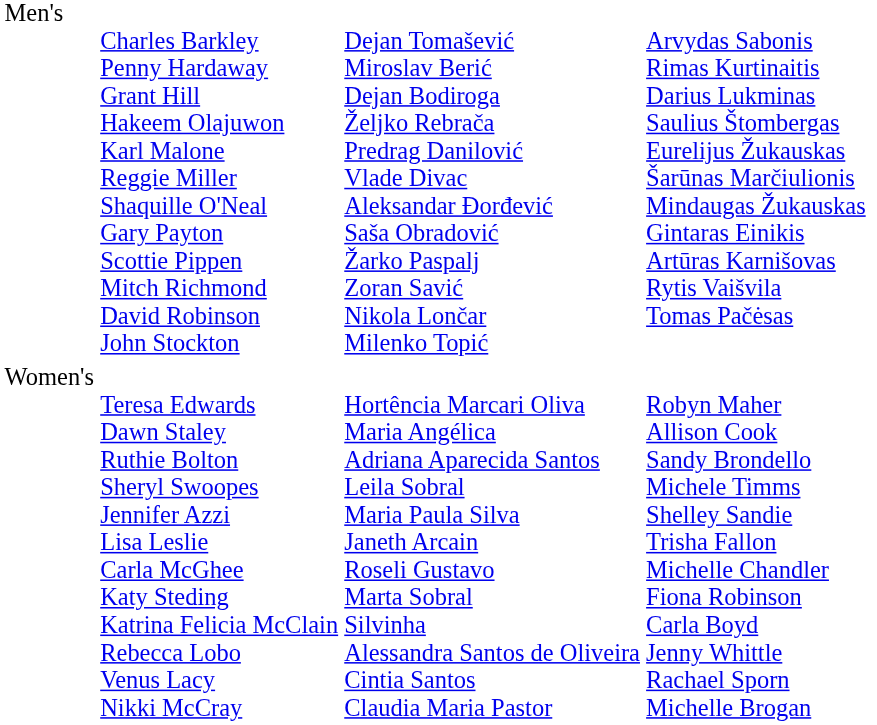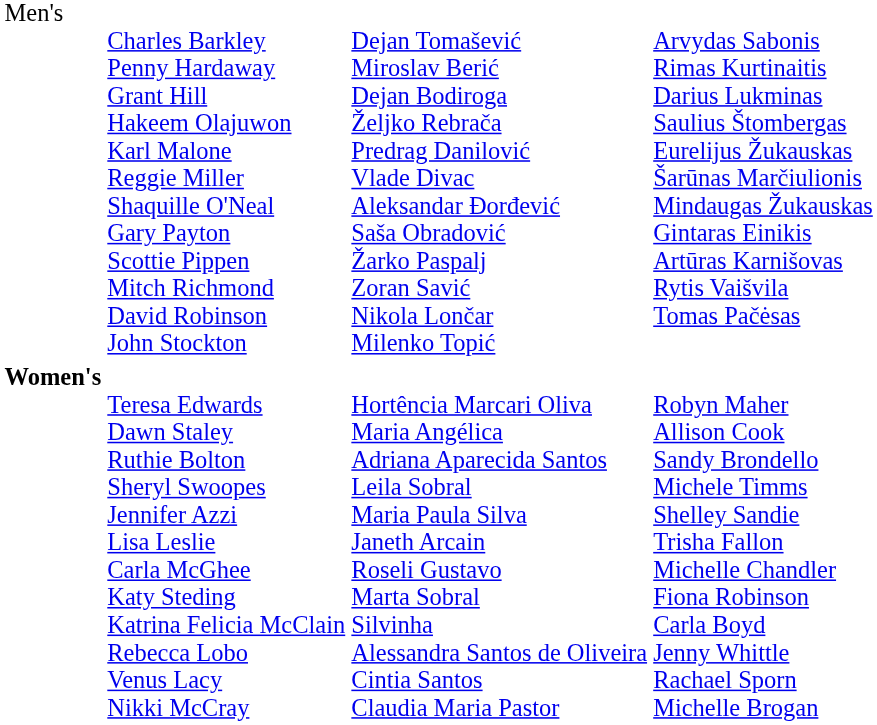Women's | column 1: normal -> bold
